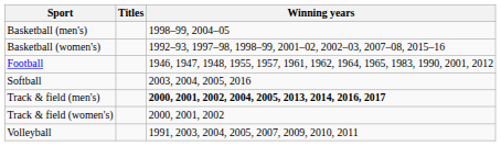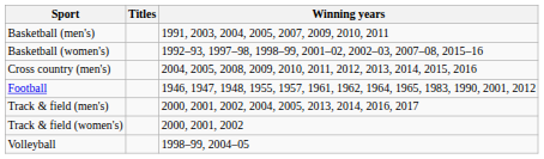Basketball (men's) | Winning years: 1998–99, 2004–05 -> 1991, 2003, 2004, 2005, 2007, 2009, 2010, 2011
+ row: Cross country (men's) | 2004, 2005, 2008, 2009, 2010, 2011, 2012, 2013, 2014, 2015, 2016
- row: Softball | 2003, 2004, 2005, 2016
Track & field (men's) | Winning years: bold -> normal
Volleyball | Winning years: 1991, 2003, 2004, 2005, 2007, 2009, 2010, 2011 -> 1998–99, 2004–05
